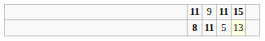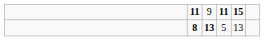row 2 | column 3: 11 -> 13
row 2 | column 5: lightyellow background -> no background
